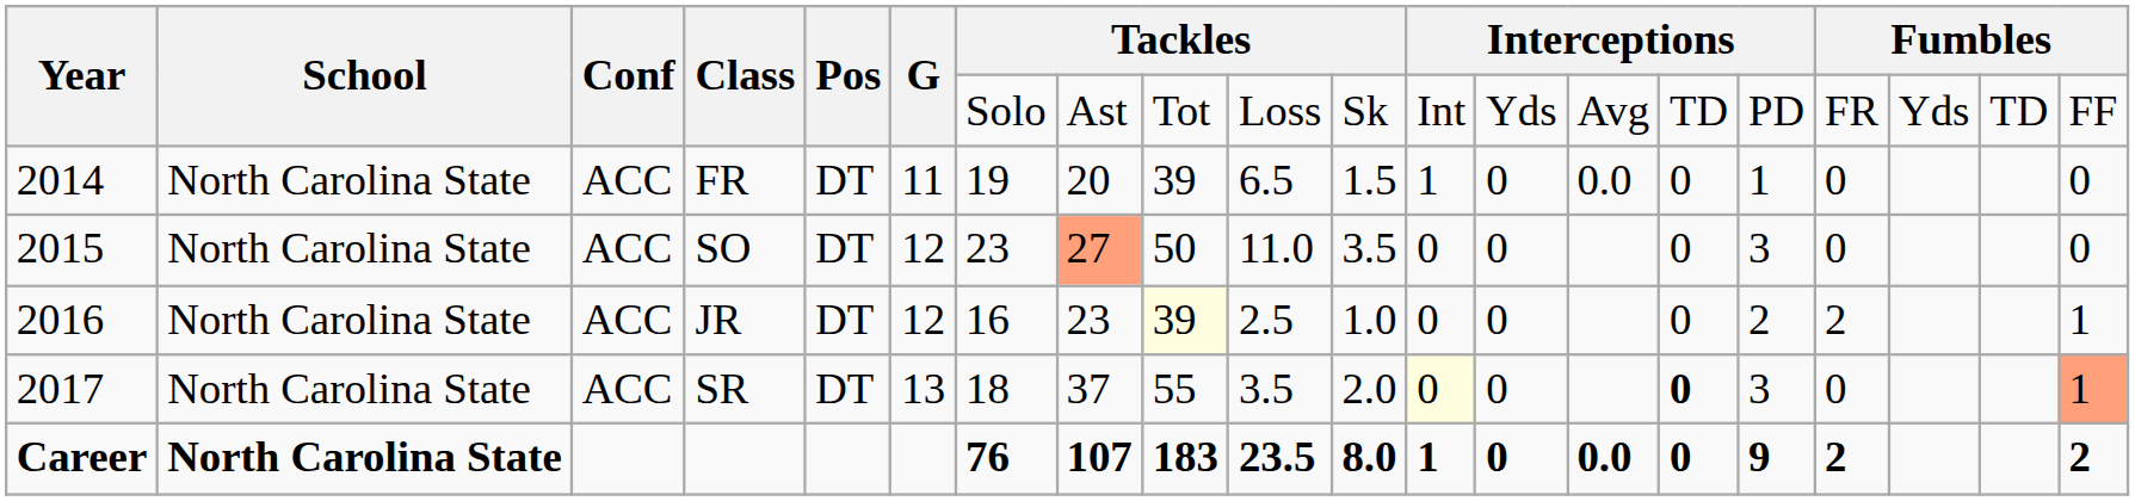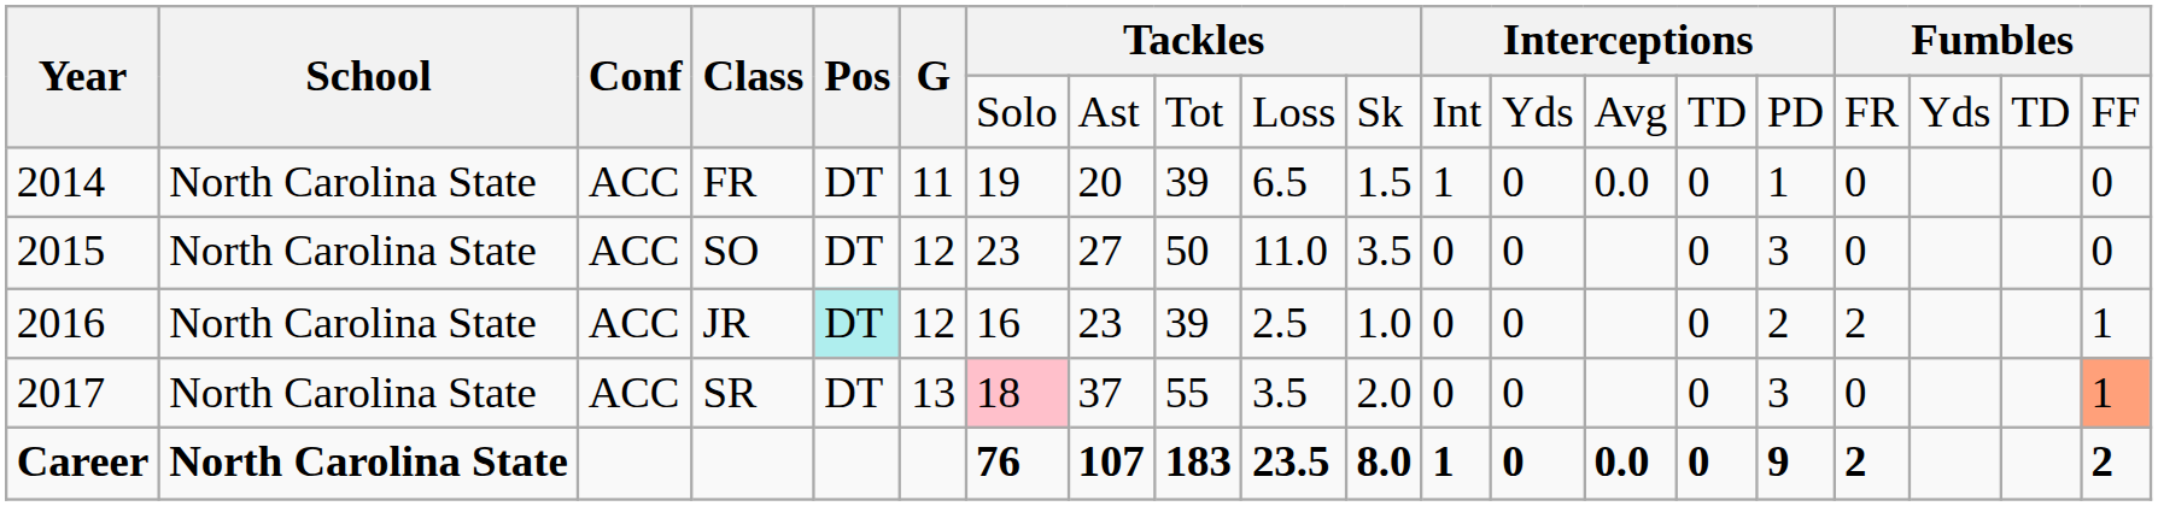SO | column 8: lightsalmon background -> no background
JR | Pos: no background -> paleturquoise background
JR | column 9: lightyellow background -> no background
SR | column 7: no background -> pink background
SR | column 12: lightyellow background -> no background
SR | column 15: bold -> normal
